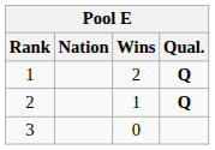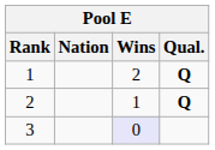3 | Wins: no background -> lavender background
